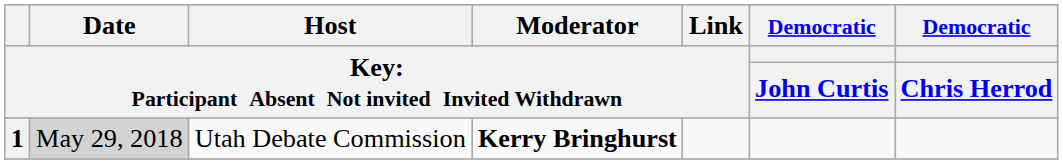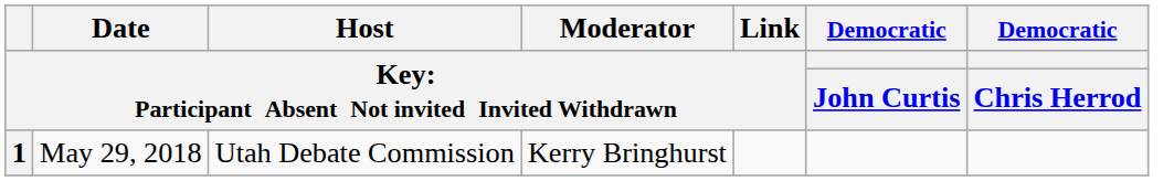1 | column 2: lightgrey background -> no background
1 | column 4: bold -> normal
